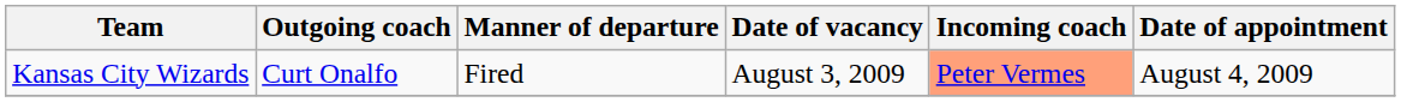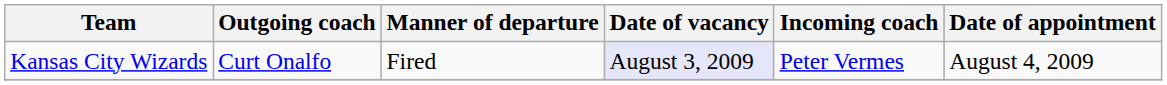Kansas City Wizards | Date of vacancy: no background -> lavender background
Kansas City Wizards | Incoming coach: lightsalmon background -> no background
